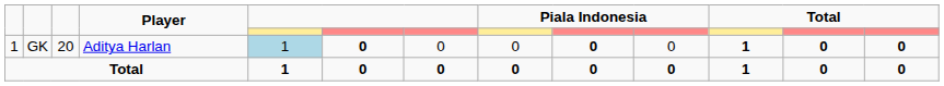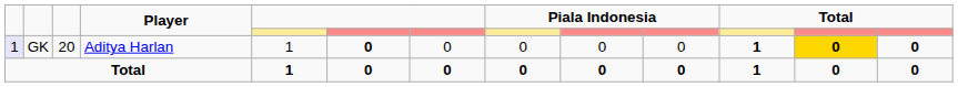row 3 | column 1: no background -> lavender background
row 3 | column 5: lightblue background -> no background
row 3 | column 9: bold -> normal
row 3 | column 12: no background -> gold background
